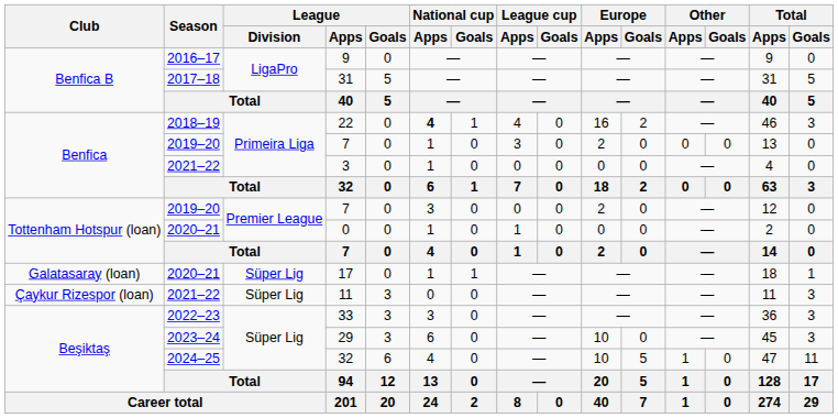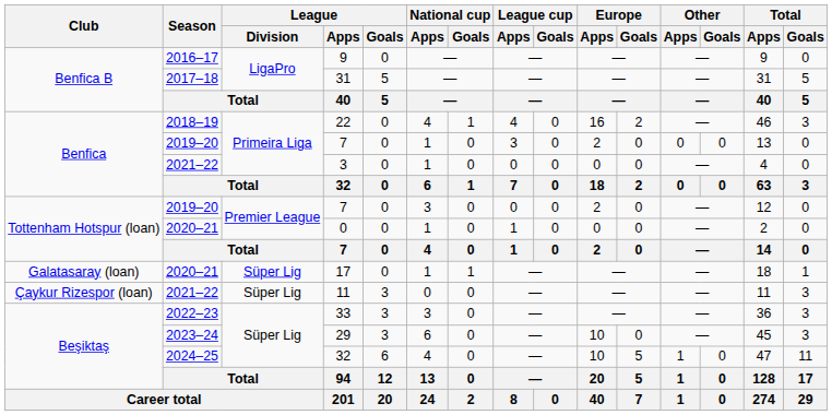22 | National cup / Apps: bold -> normal
